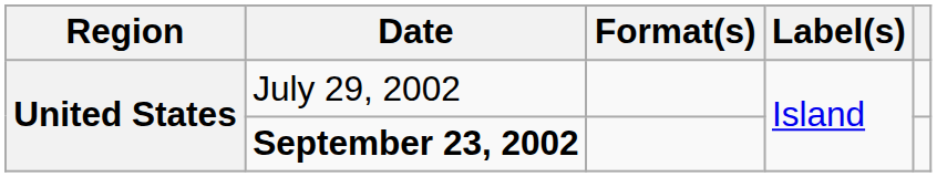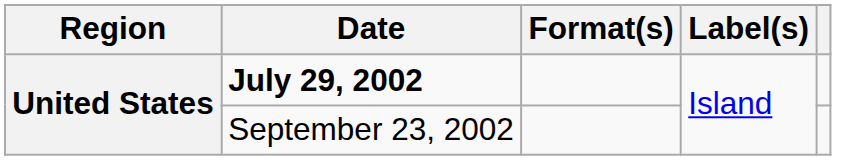July 29, 2002 | Date: normal -> bold
September 23, 2002 | Date: bold -> normal
